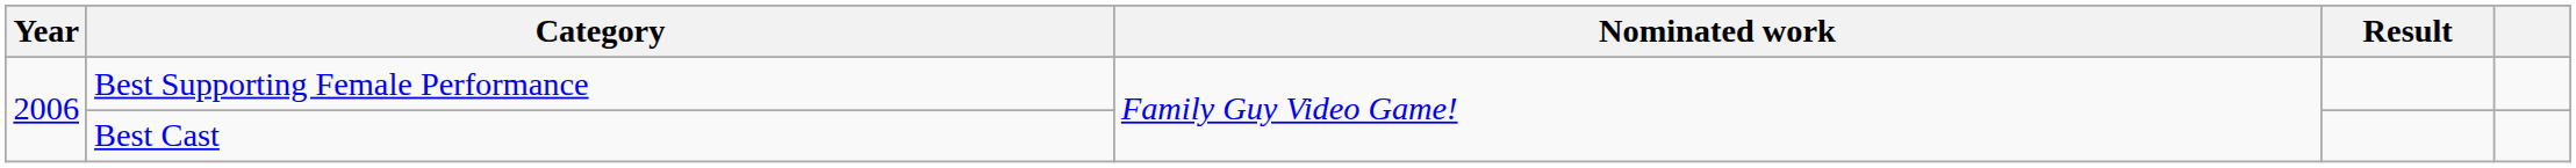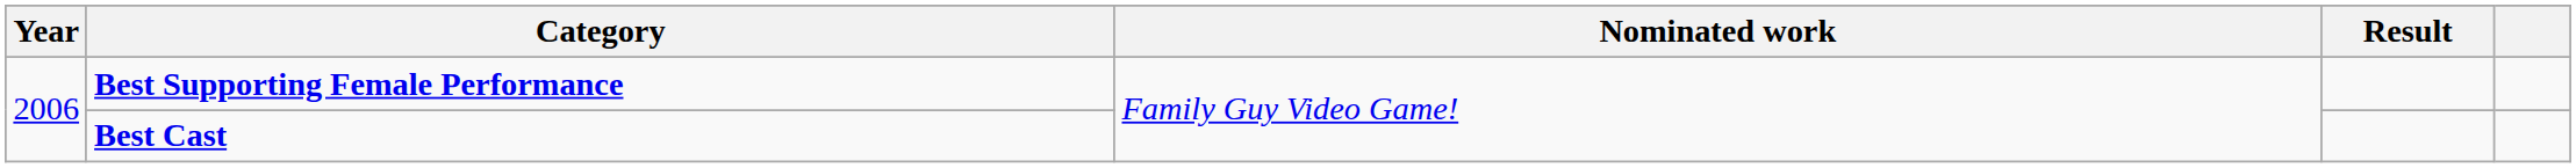Best Supporting Female Performance | Category: normal -> bold
Best Cast | Category: normal -> bold
